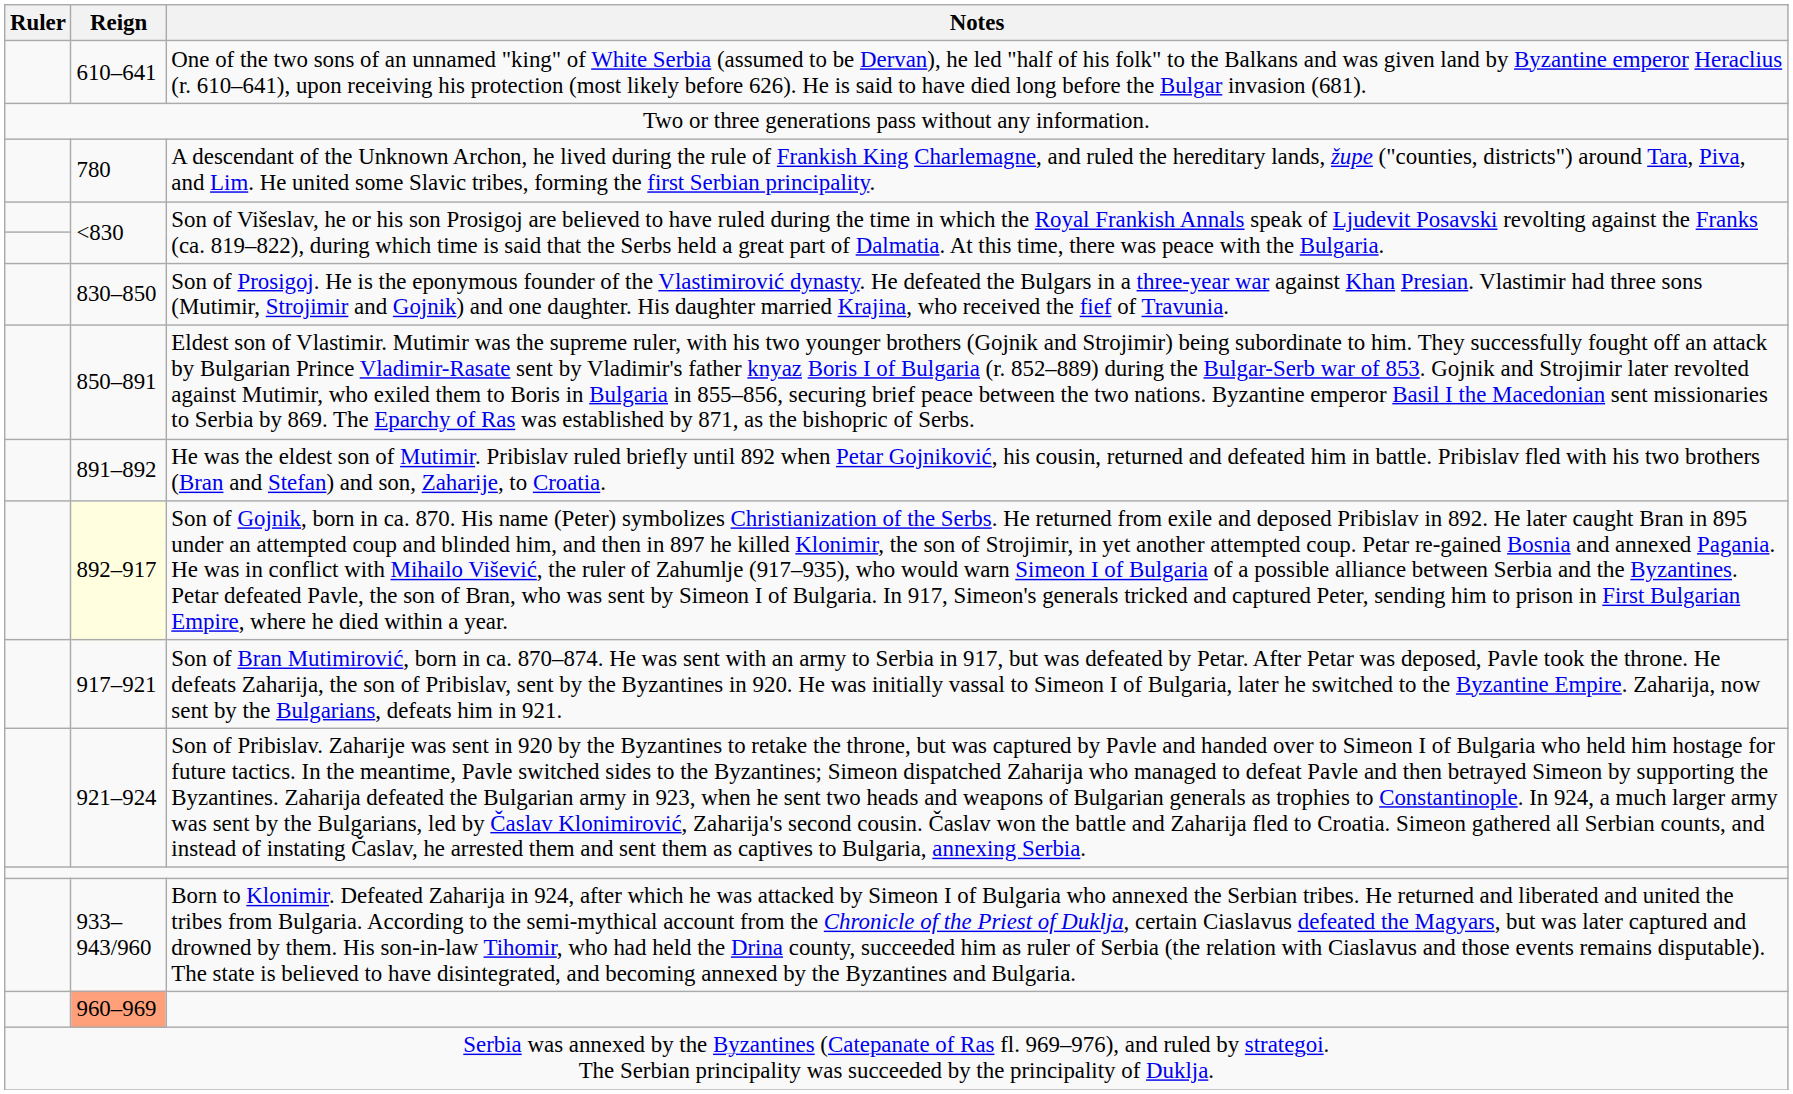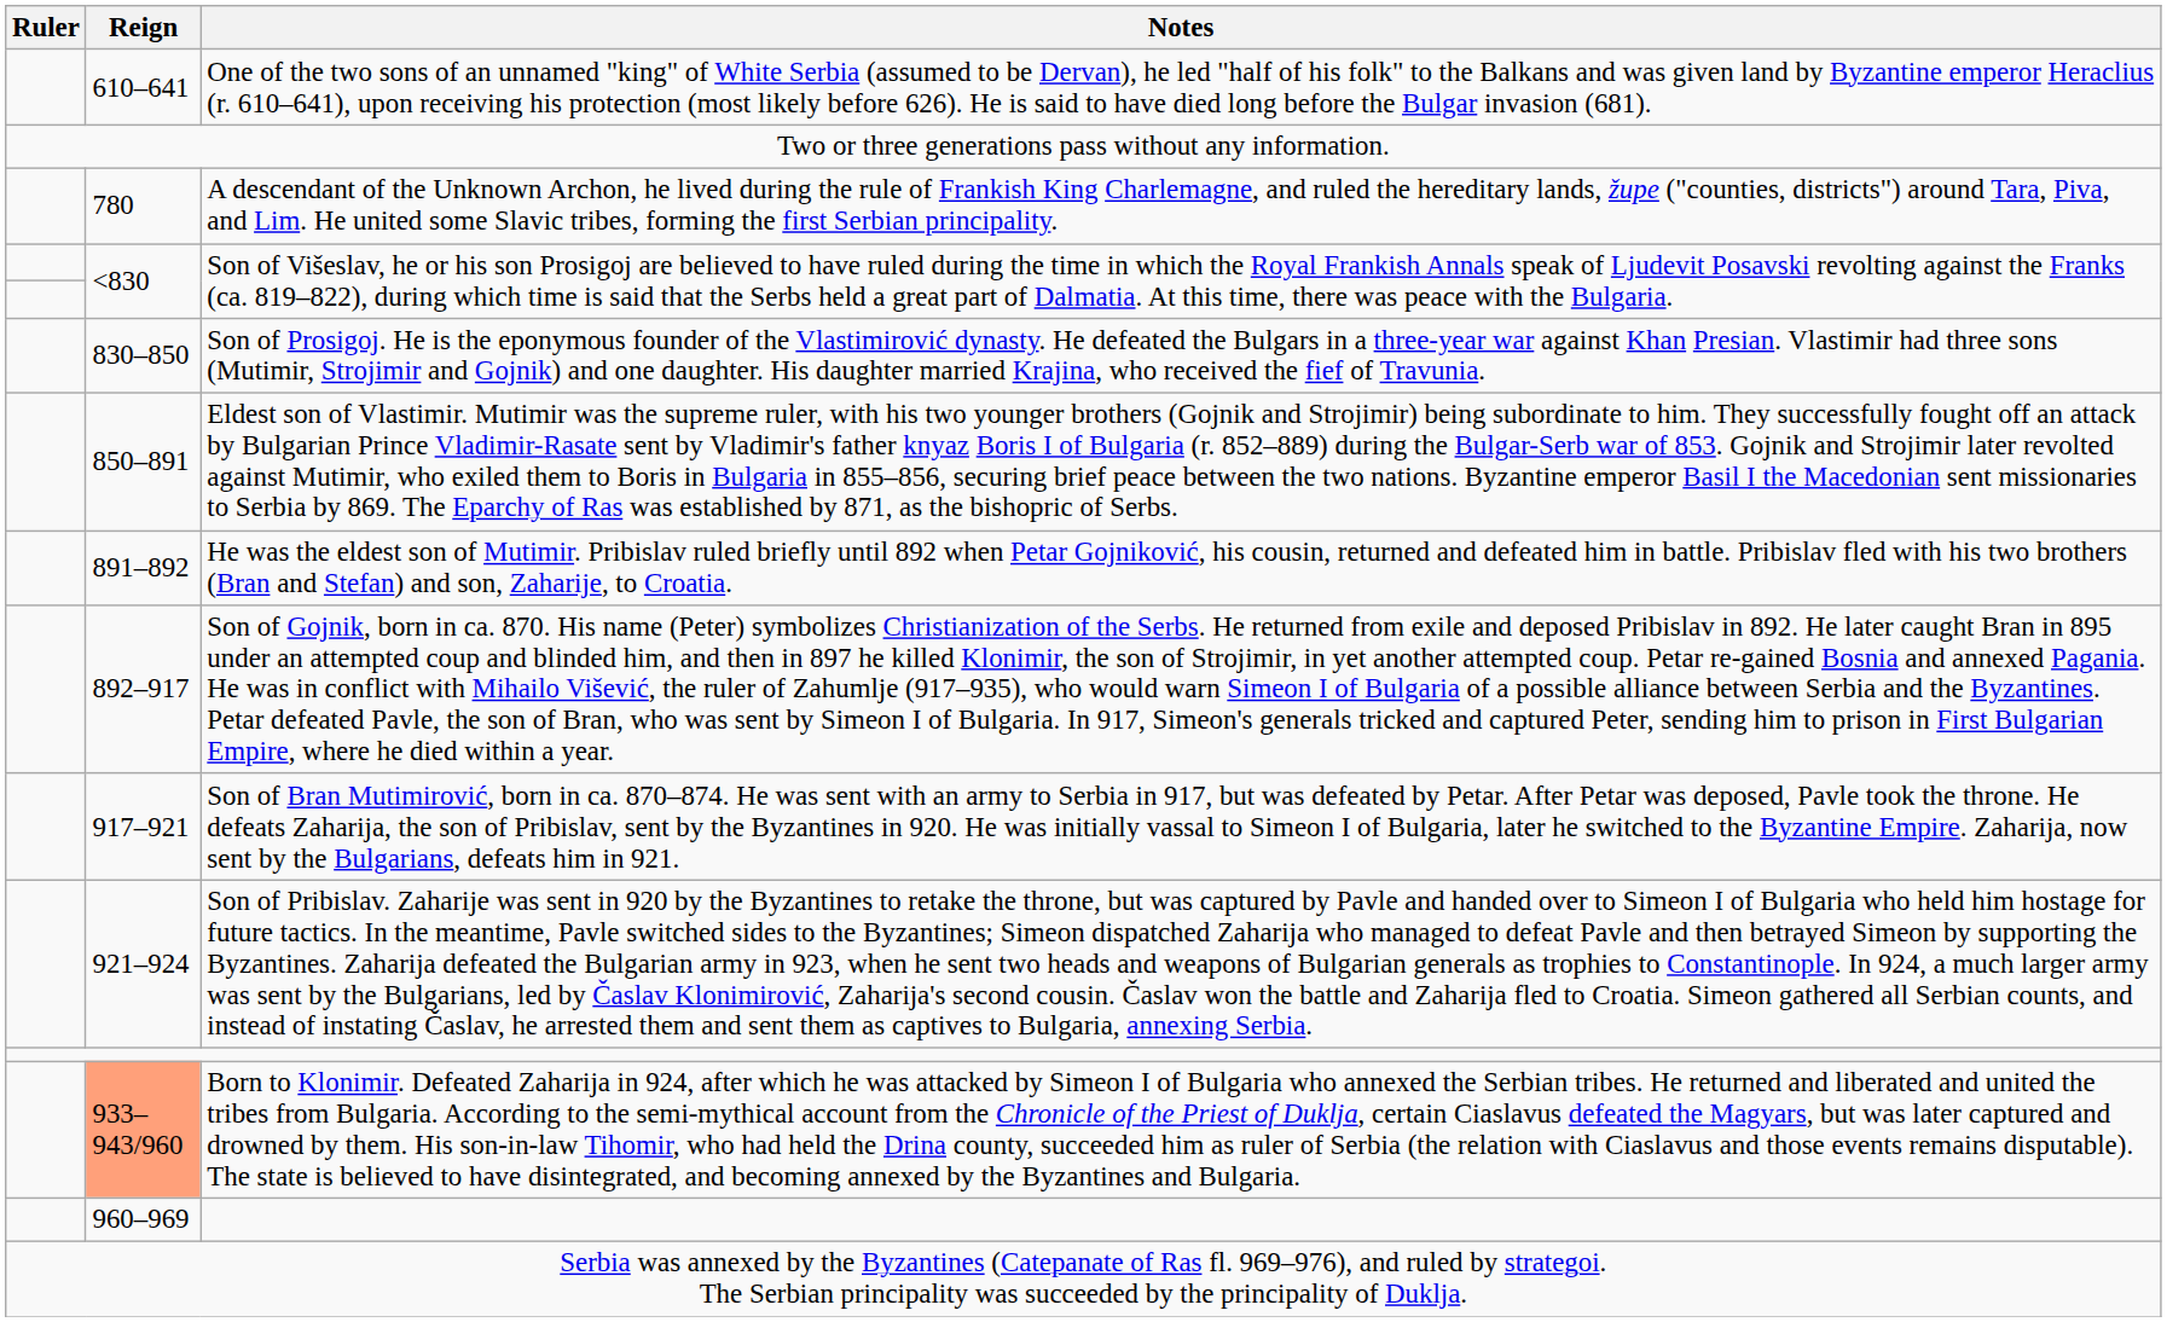892–917 | Reign: lightyellow background -> no background
933–943/960 | Reign: no background -> lightsalmon background
960–969 | Reign: lightsalmon background -> no background
